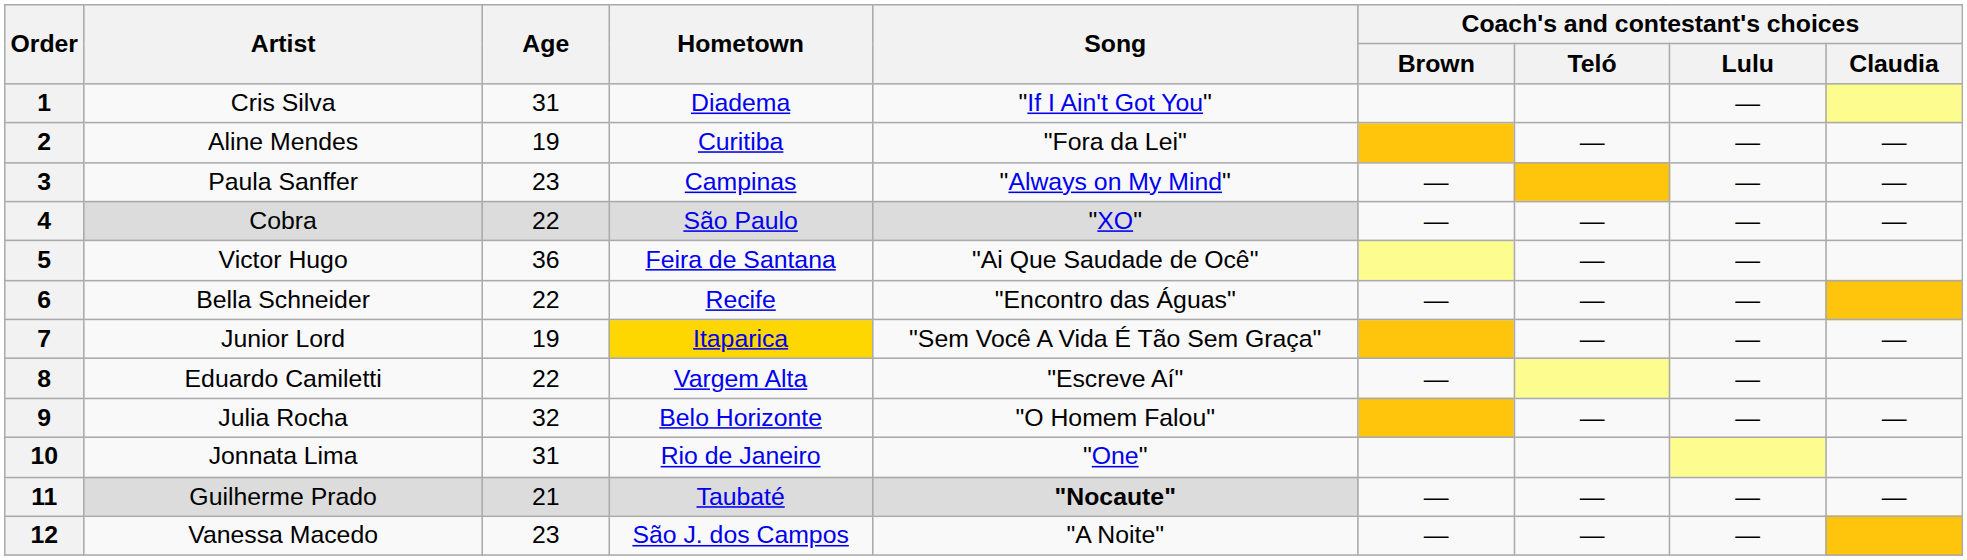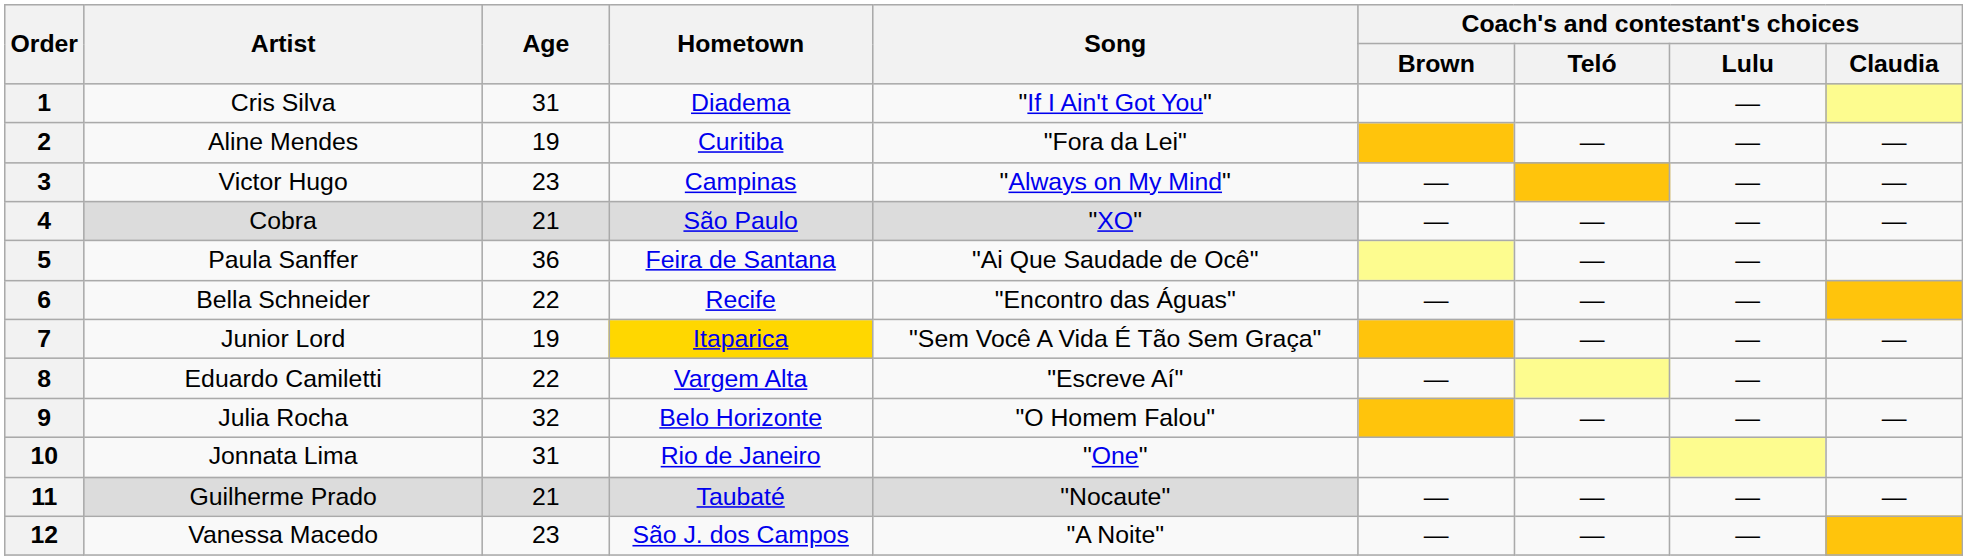3 | Artist: Paula Sanffer -> Victor Hugo
4 | Age: 22 -> 21
5 | Artist: Victor Hugo -> Paula Sanffer
11 | Song: bold -> normal
